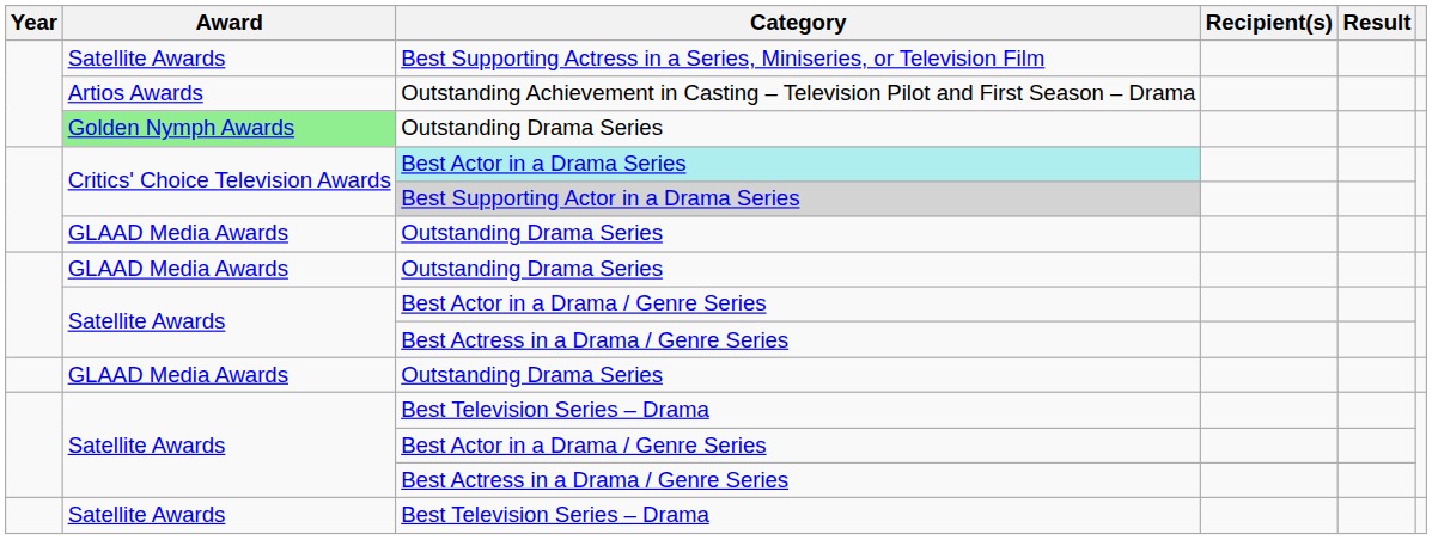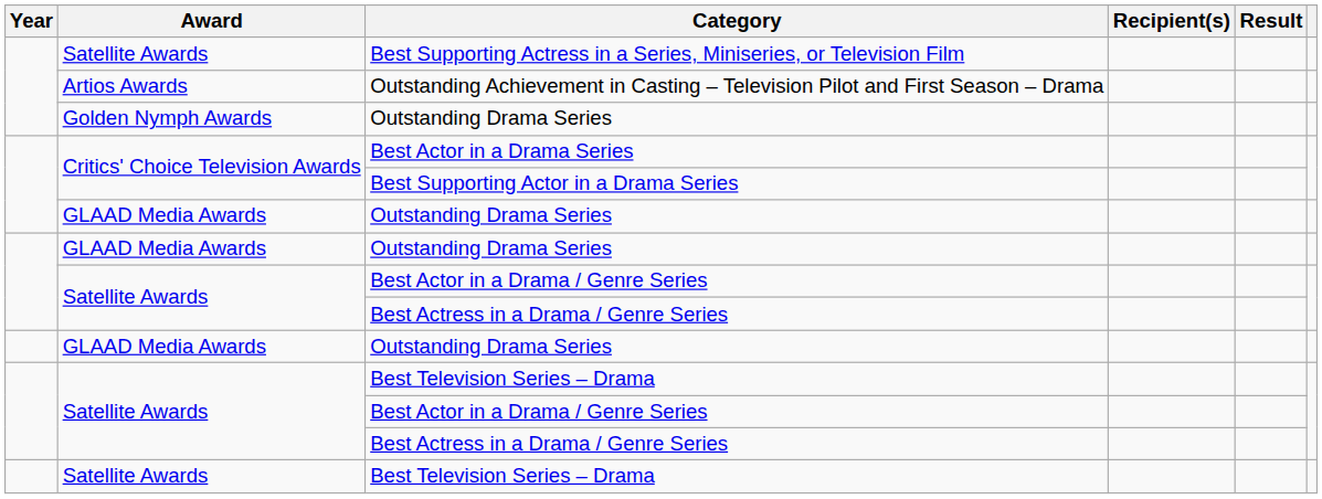Golden Nymph Awards / Outstanding Drama Series | Award: lightgreen background -> no background
Best Actor in a Drama Series | Category: paleturquoise background -> no background
Best Supporting Actor in a Drama Series | Category: lightgrey background -> no background
